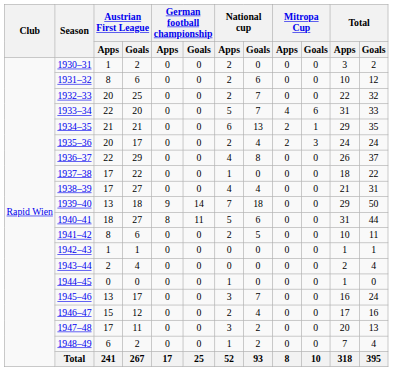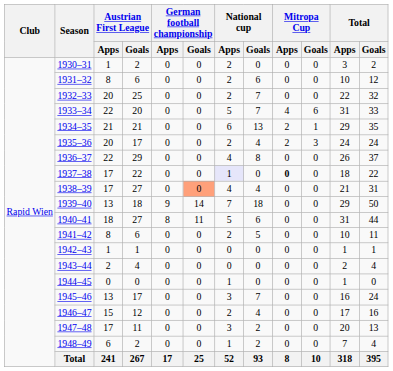1937–38 | National cup / Apps: no background -> lavender background
1937–38 | Mitropa Cup / Apps: normal -> bold
1938–39 | German football championship / Goals: no background -> lightsalmon background
